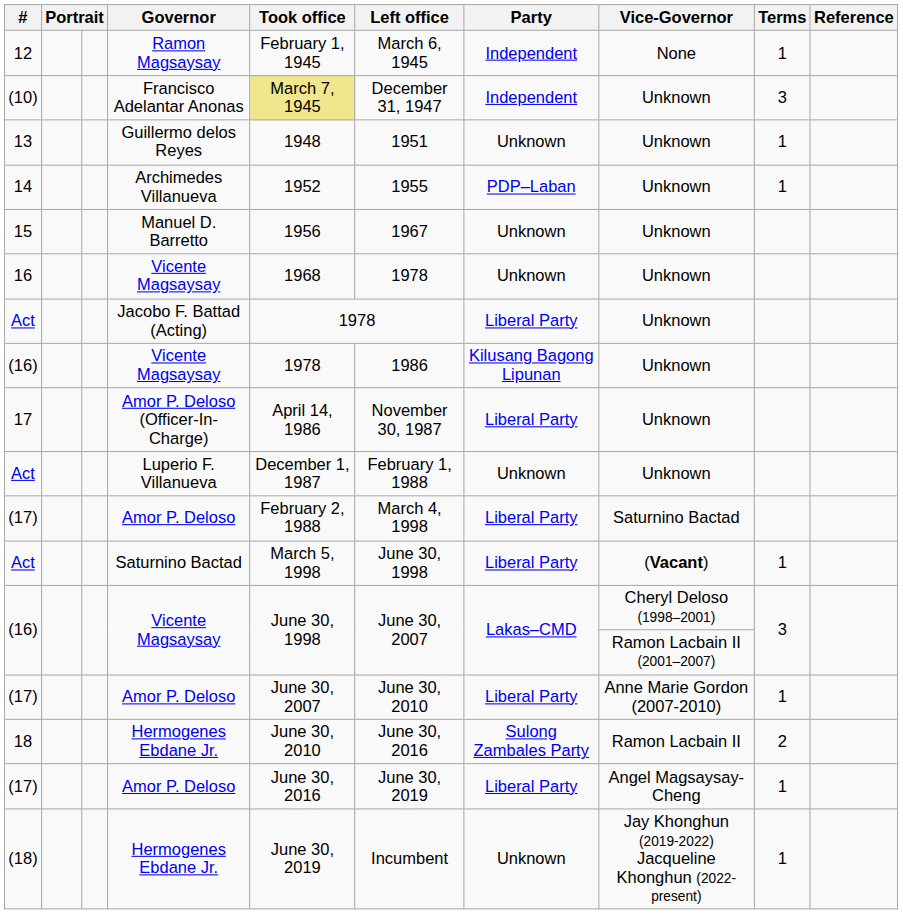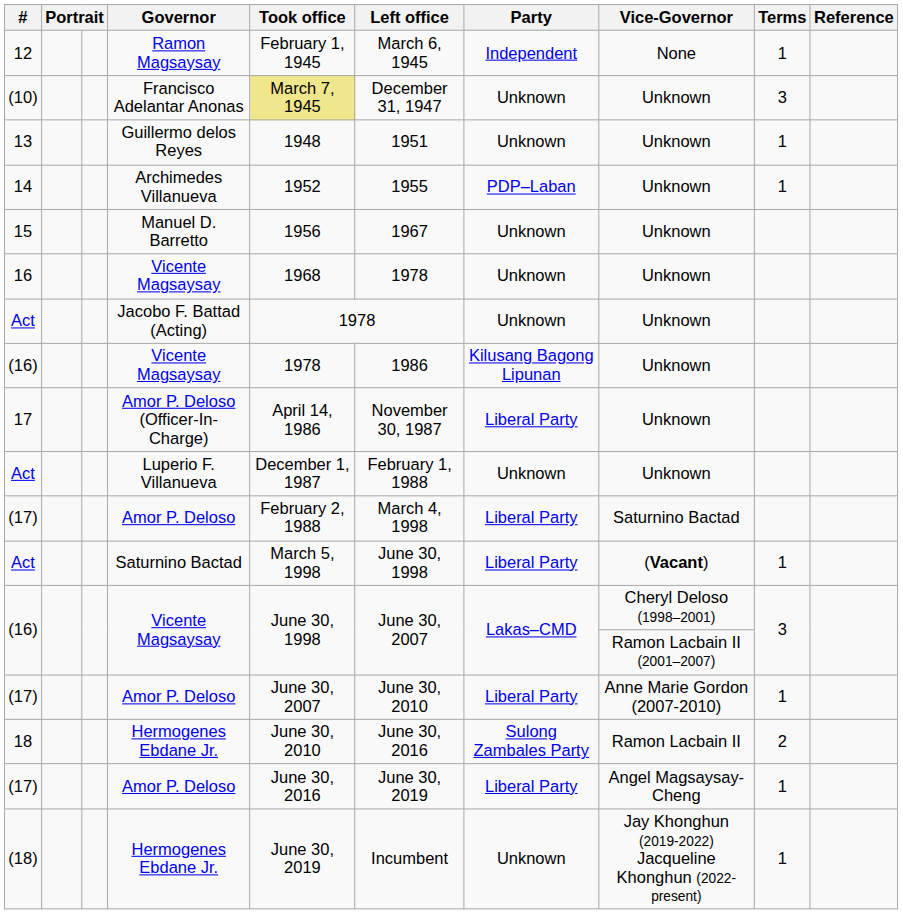(10) | Party: Independent -> Unknown
Act / Jacobo F. Battad (Acting) | Party: Liberal Party -> Unknown
